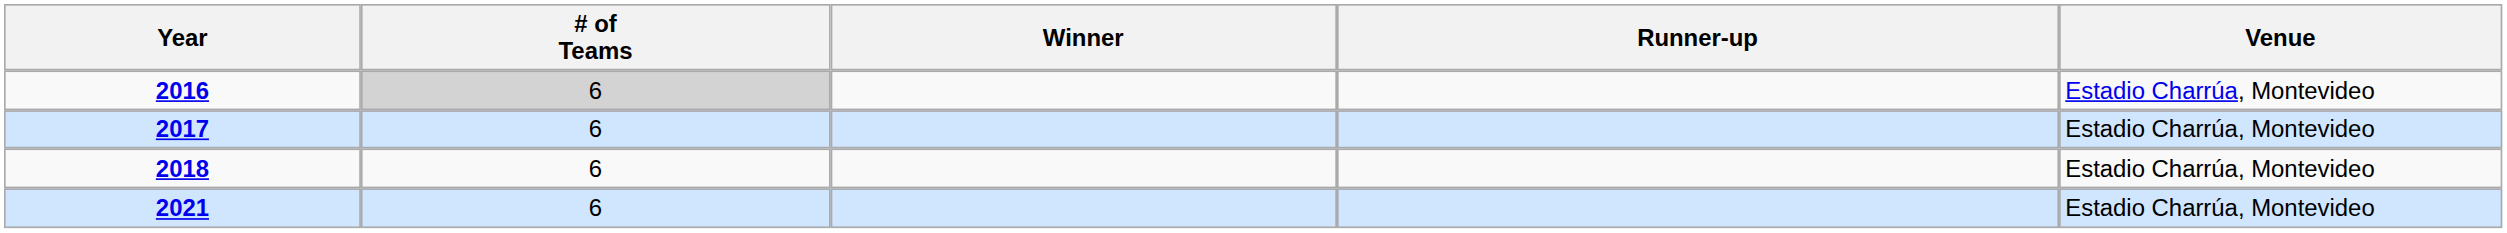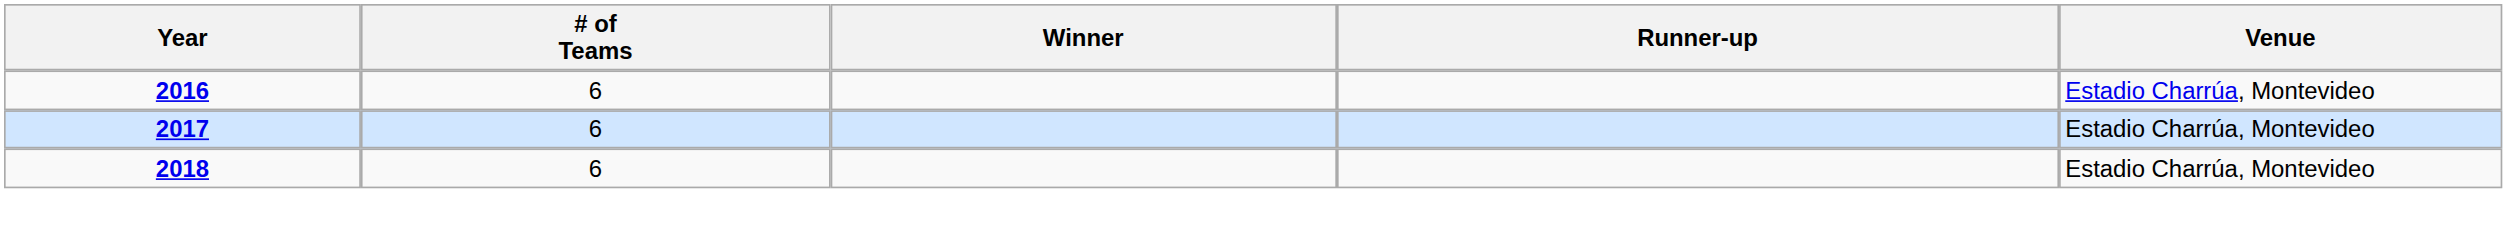2016 | # of Teams: lightgrey background -> no background
- row: 2021 | 6 | Estadio Charrúa, Montevideo
